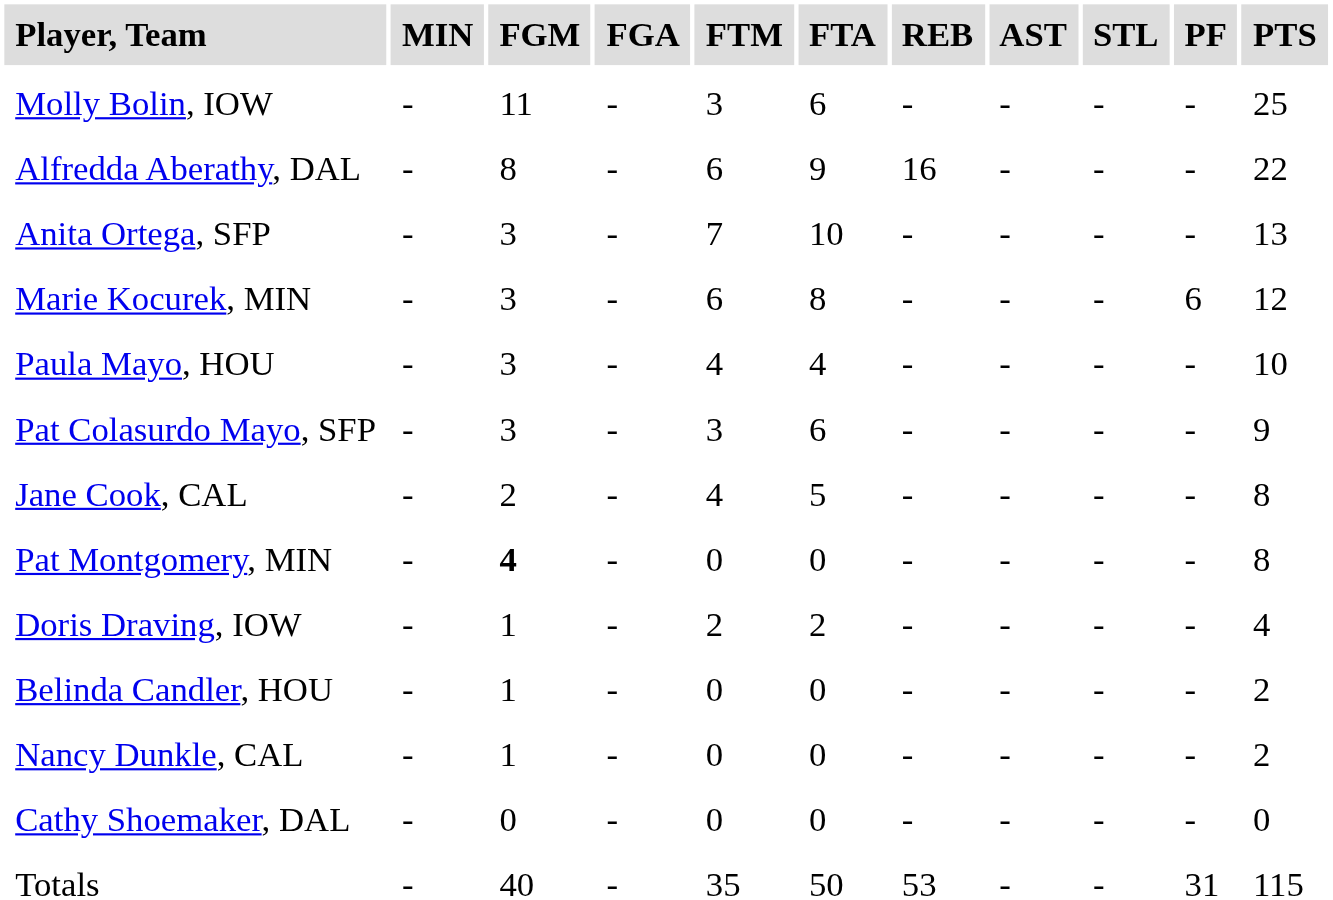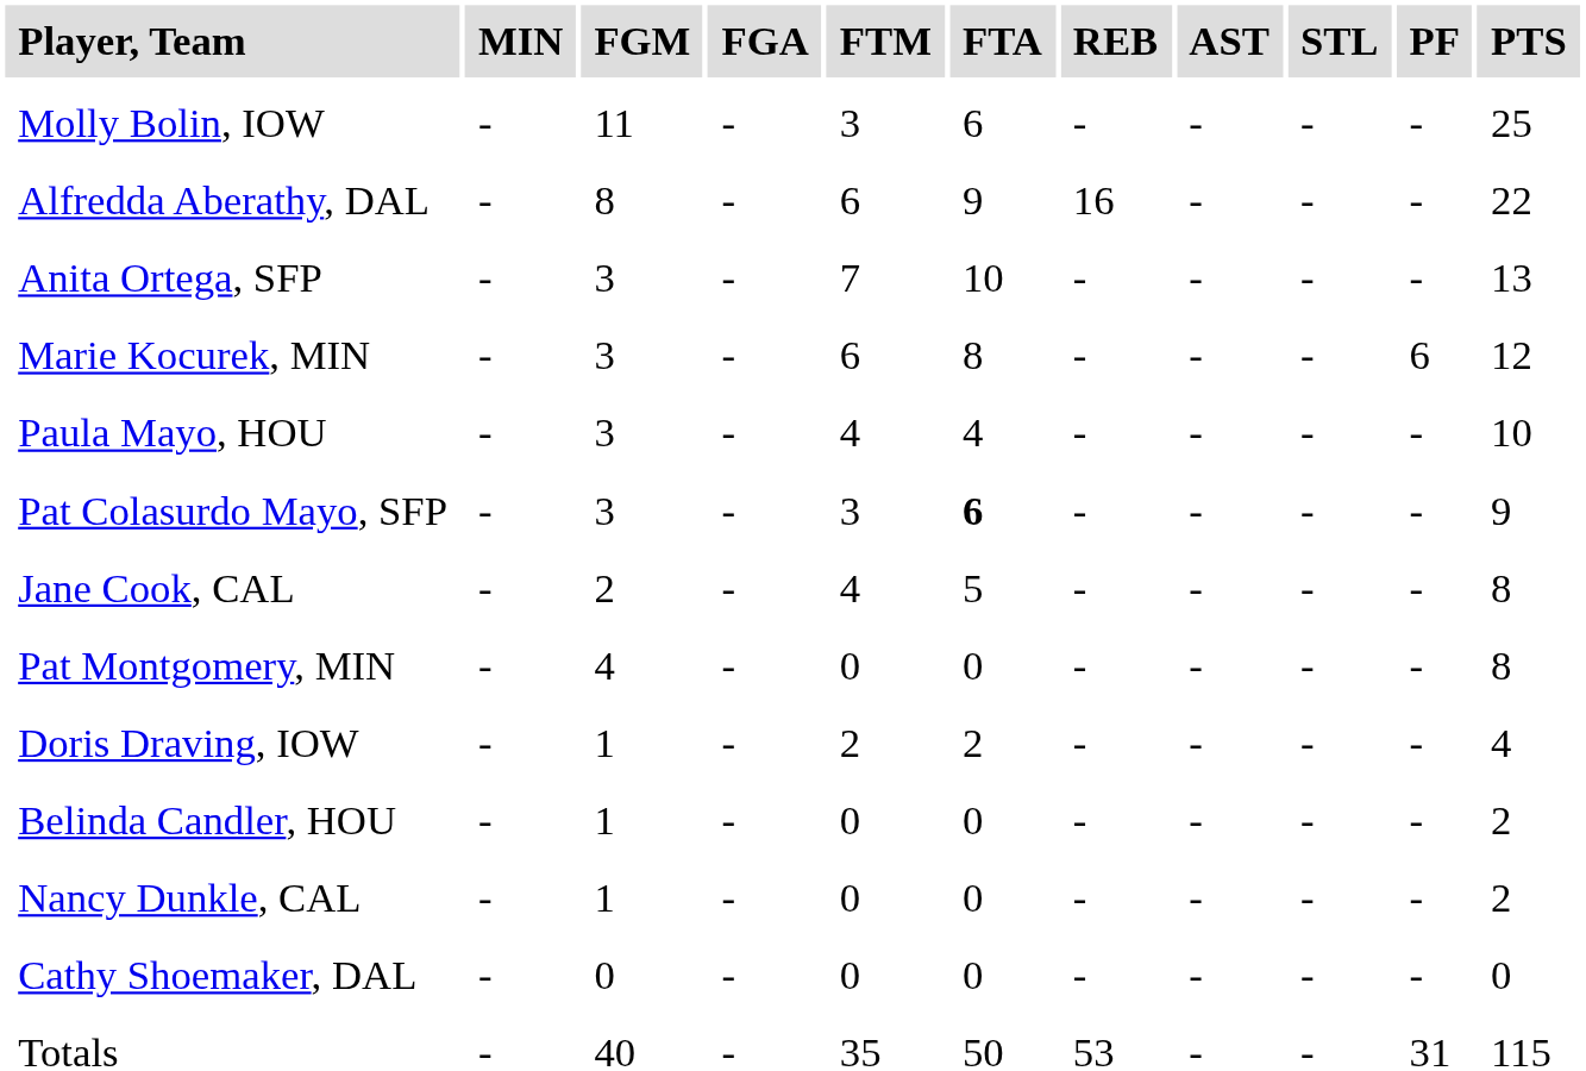Pat Colasurdo Mayo, SFP | FTA: normal -> bold
Pat Montgomery, MIN | FGM: bold -> normal
